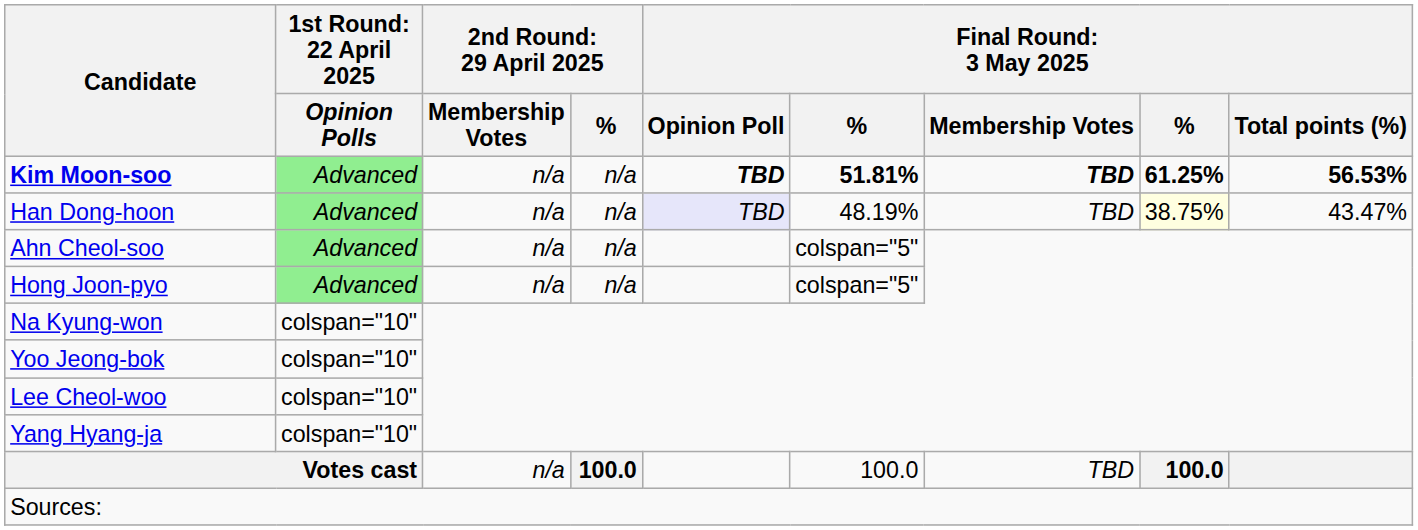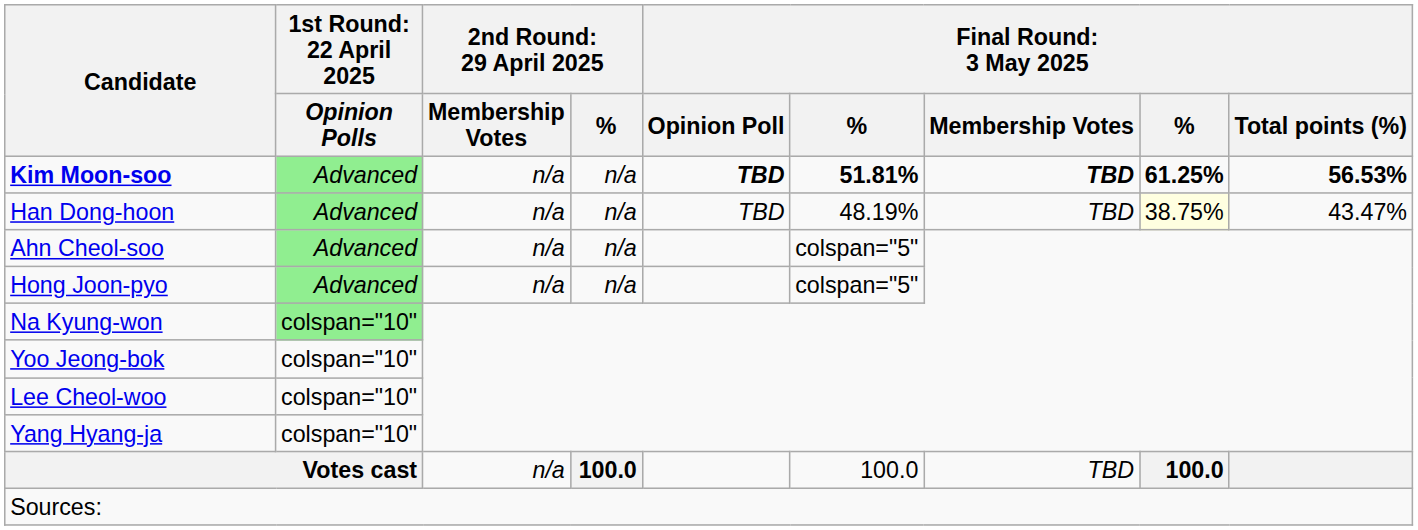Han Dong-hoon | column 5: lavender background -> no background
Na Kyung-won | column 2: no background -> lightgreen background
